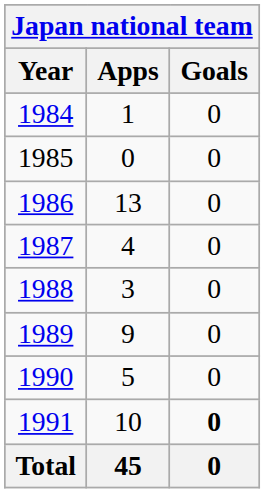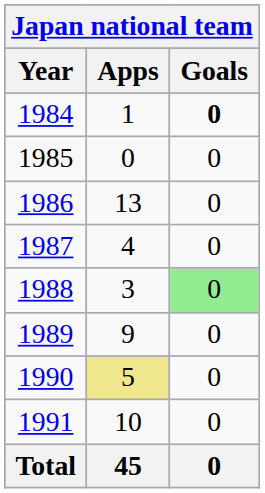1984 | Goals: normal -> bold
1988 | Goals: no background -> lightgreen background
1990 | Apps: no background -> khaki background
1991 | Goals: bold -> normal
